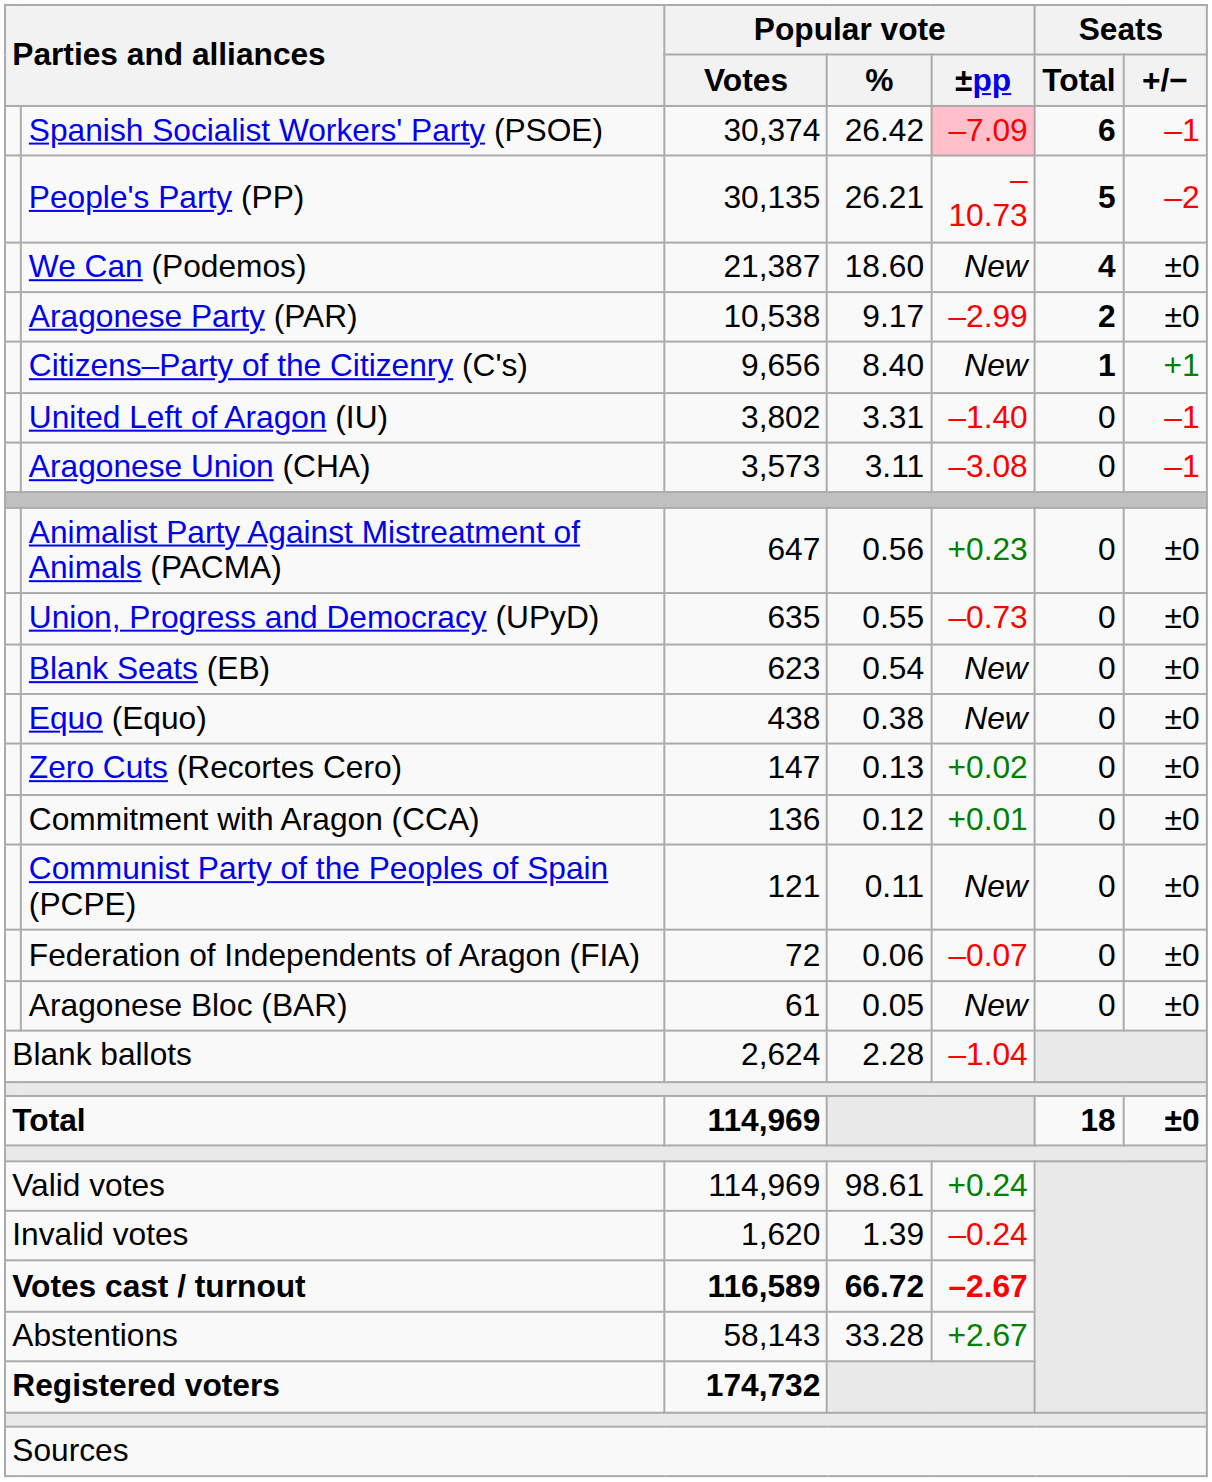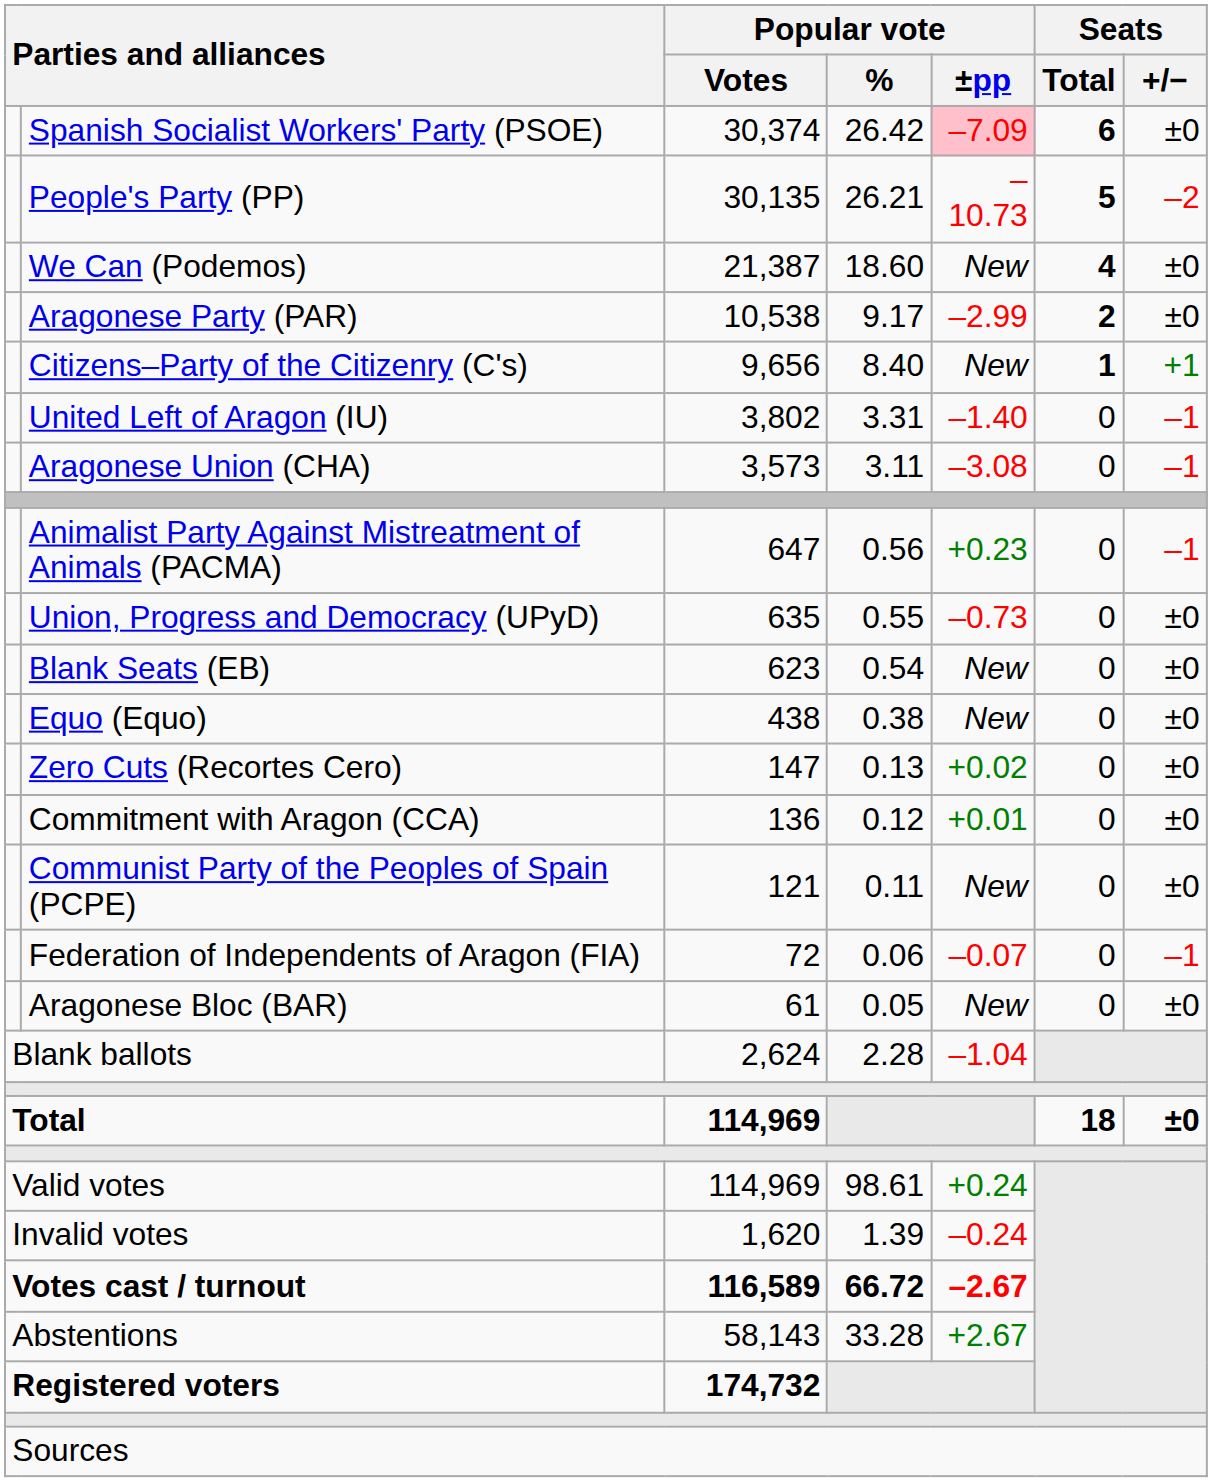Spanish Socialist Workers' Party (PSOE) | Seats / +/−: –1 -> ±0
Animalist Party Against Mistreatment of Animals (PACMA) | Seats / +/−: ±0 -> –1
Federation of Independents of Aragon (FIA) | Seats / +/−: ±0 -> –1
